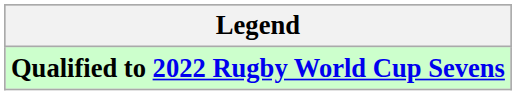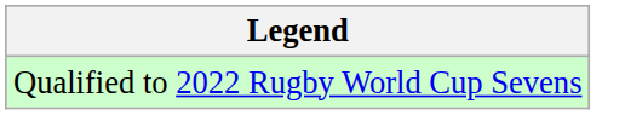row 2 | column 1: bold -> normal
